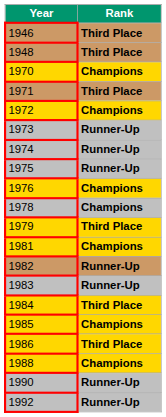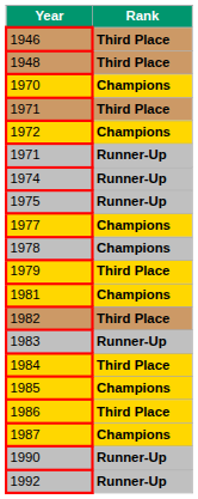row 7 | Year: 1973 -> 1971
row 10 | Year: 1976 -> 1977
row 14 | Rank: Runner-Up -> Third Place
row 19 | Year: 1988 -> 1987
